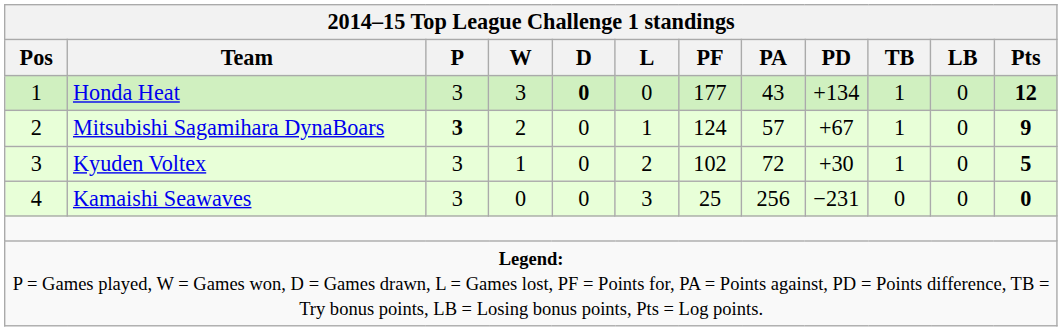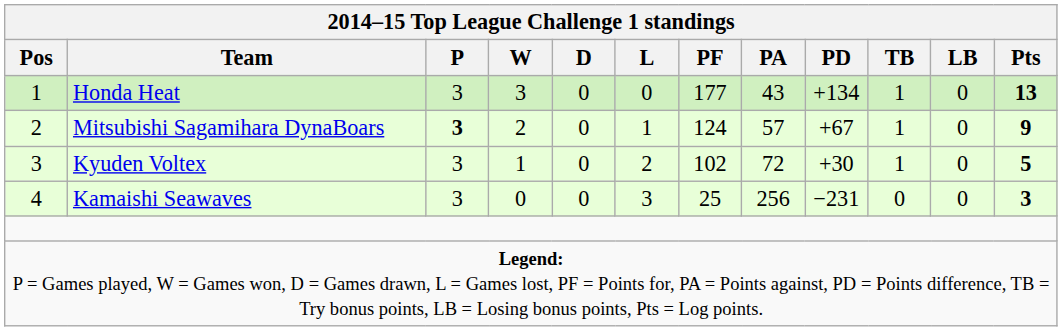Honda Heat | D: bold -> normal
Honda Heat | Pts: 12 -> 13
Kamaishi Seawaves | Pts: 0 -> 3
